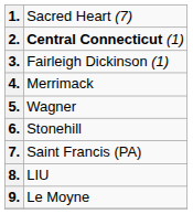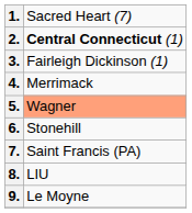5. | column 2: no background -> lightsalmon background
